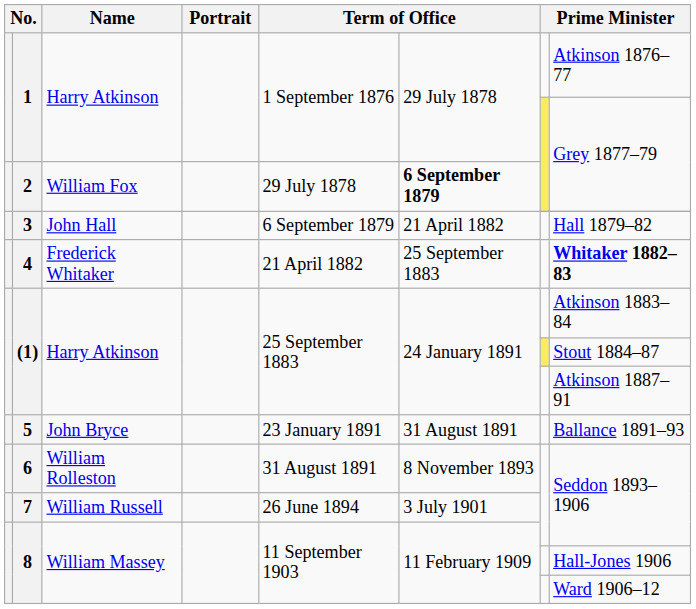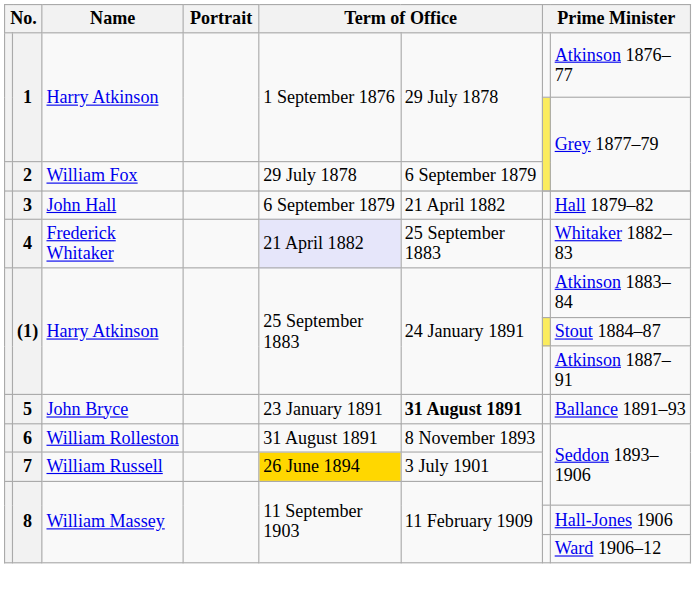2 | column 6: bold -> normal
4 | column 5: no background -> lavender background
4 | column 8: bold -> normal
5 | column 6: normal -> bold
7 | column 5: no background -> gold background
